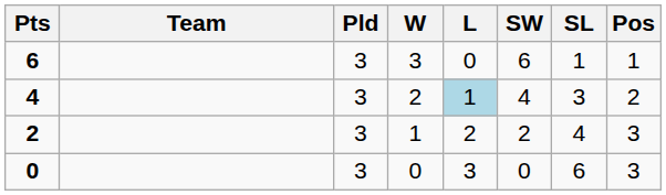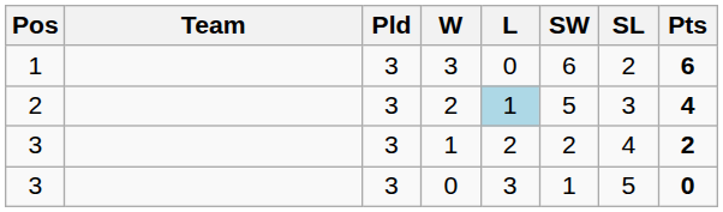columns swapped: Pos <-> Pts
row 2 | SL: 1 -> 2
row 3 | SW: 4 -> 5
row 5 | SW: 0 -> 1
row 5 | SL: 6 -> 5
